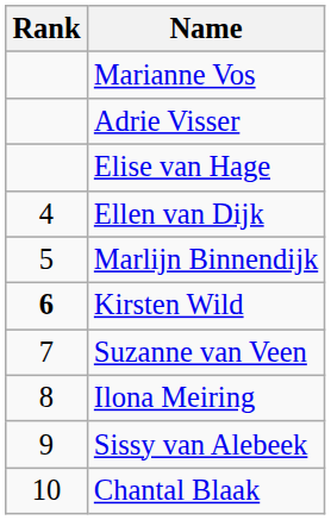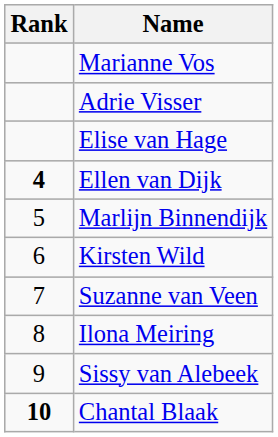Ellen van Dijk | Rank: normal -> bold
Kirsten Wild | Rank: bold -> normal
Chantal Blaak | Rank: normal -> bold
